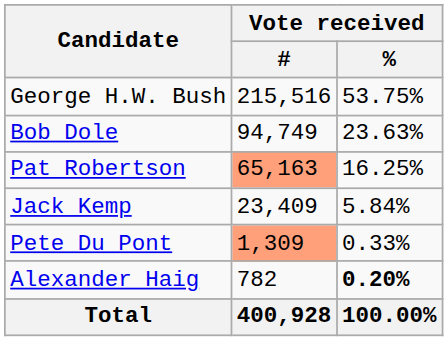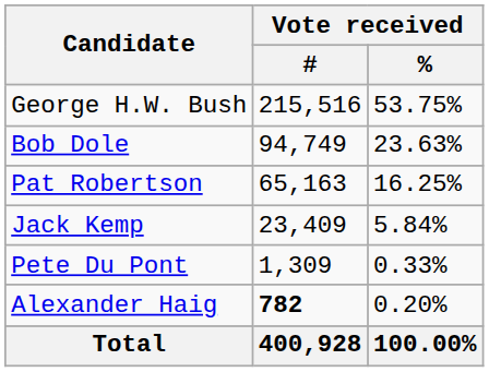Pat Robertson | Vote received / #: lightsalmon background -> no background
Pete Du Pont | Vote received / #: lightsalmon background -> no background
Alexander Haig | Vote received / #: normal -> bold
Alexander Haig | Vote received / %: bold -> normal
